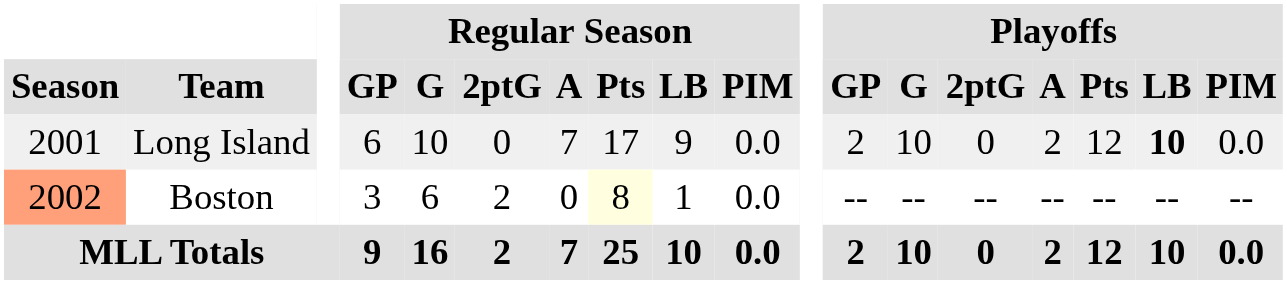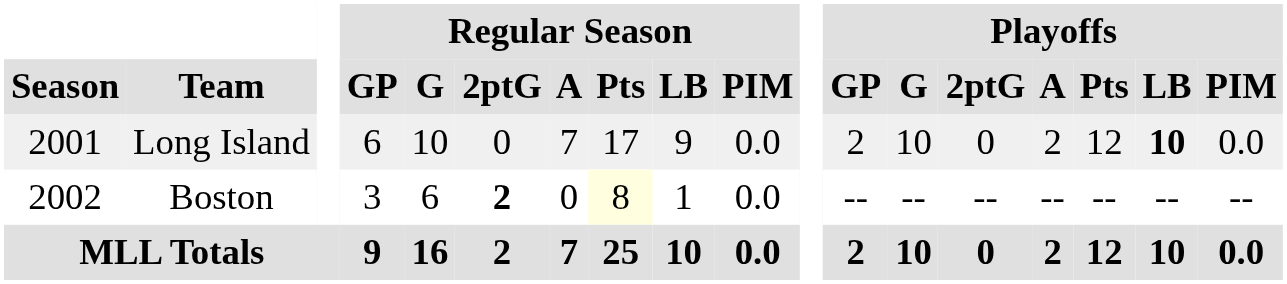Boston | Season: lightsalmon background -> no background
Boston | Regular Season / 2ptG: normal -> bold
